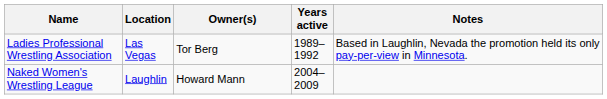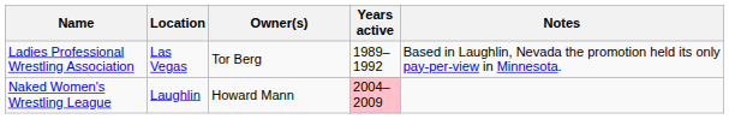Naked Women's Wrestling League | Years active: no background -> pink background
